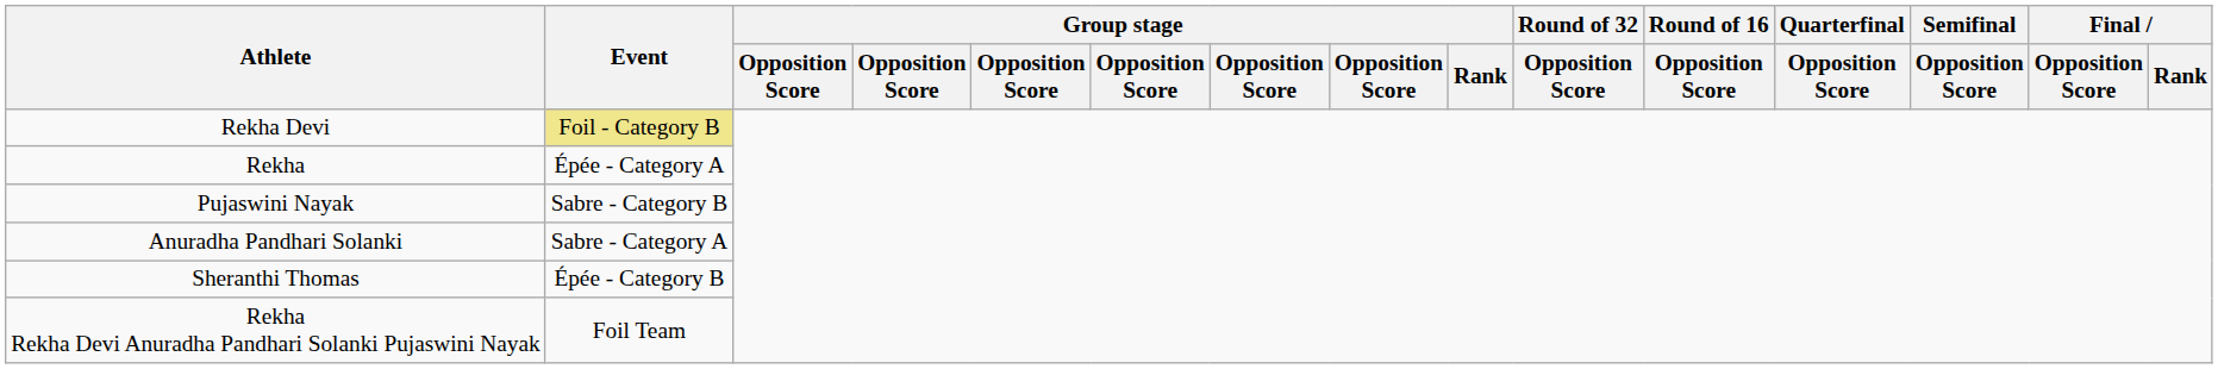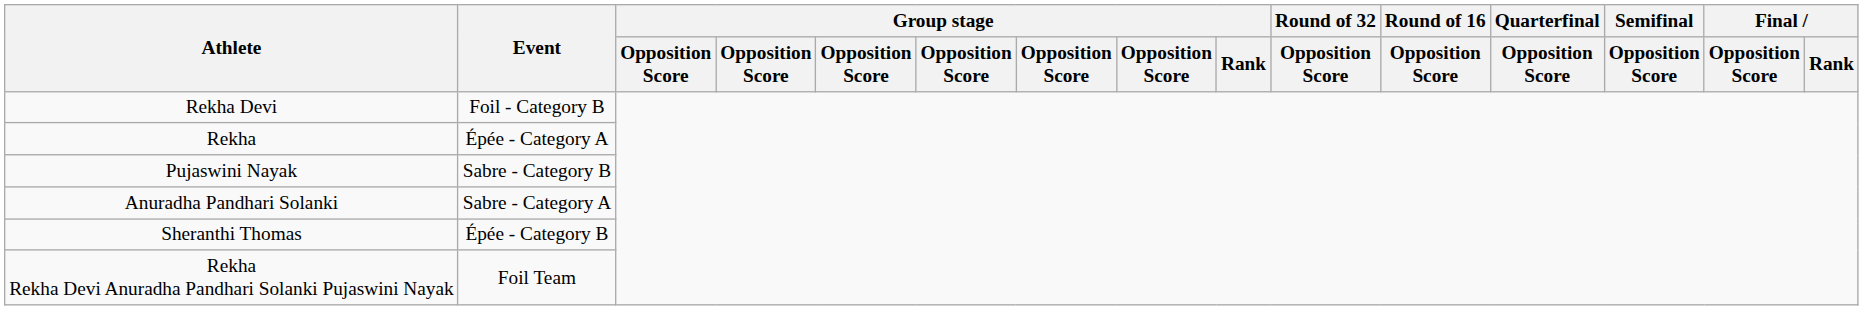Rekha Devi | Event: khaki background -> no background
